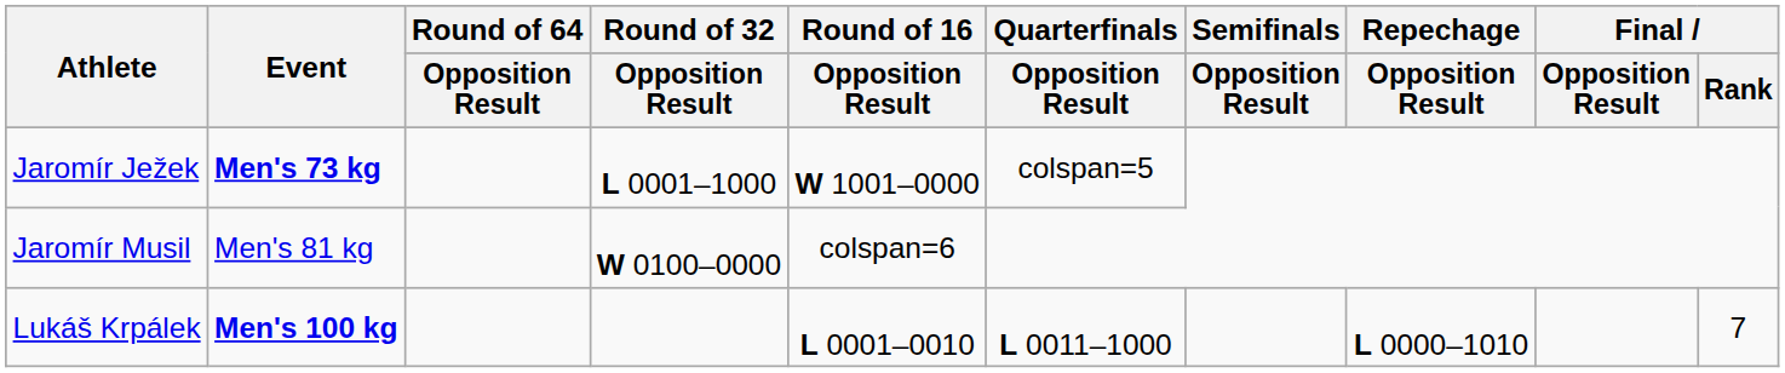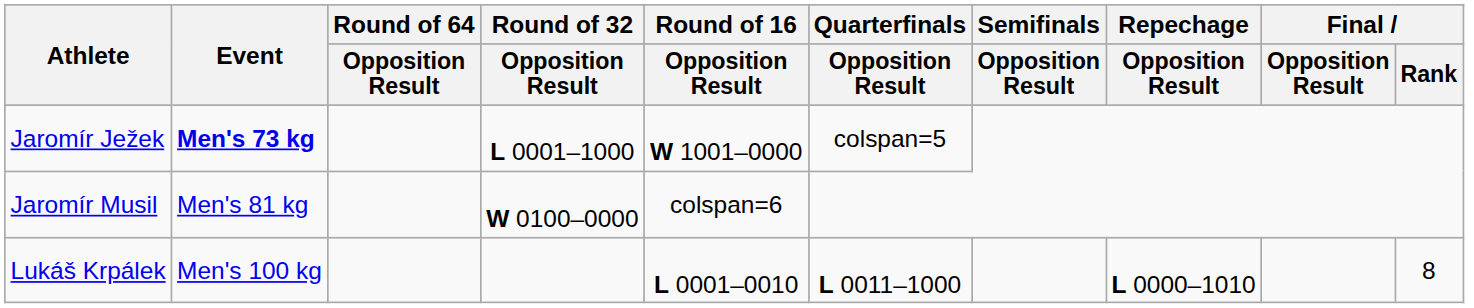Lukáš Krpálek | Event: bold -> normal
Lukáš Krpálek | Final / Rank: 7 -> 8
